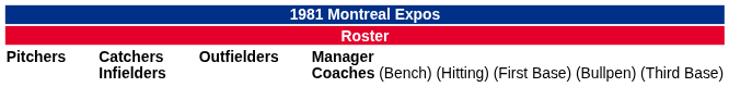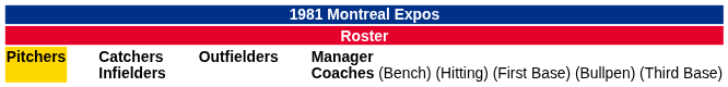Pitchers | column 1: no background -> gold background
